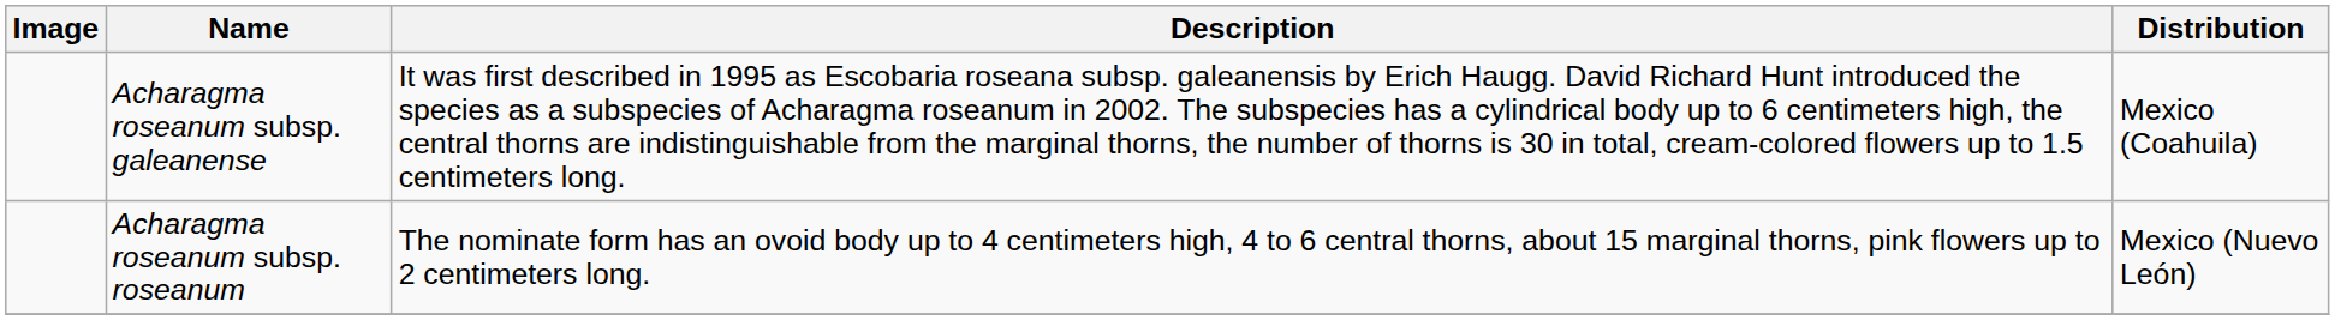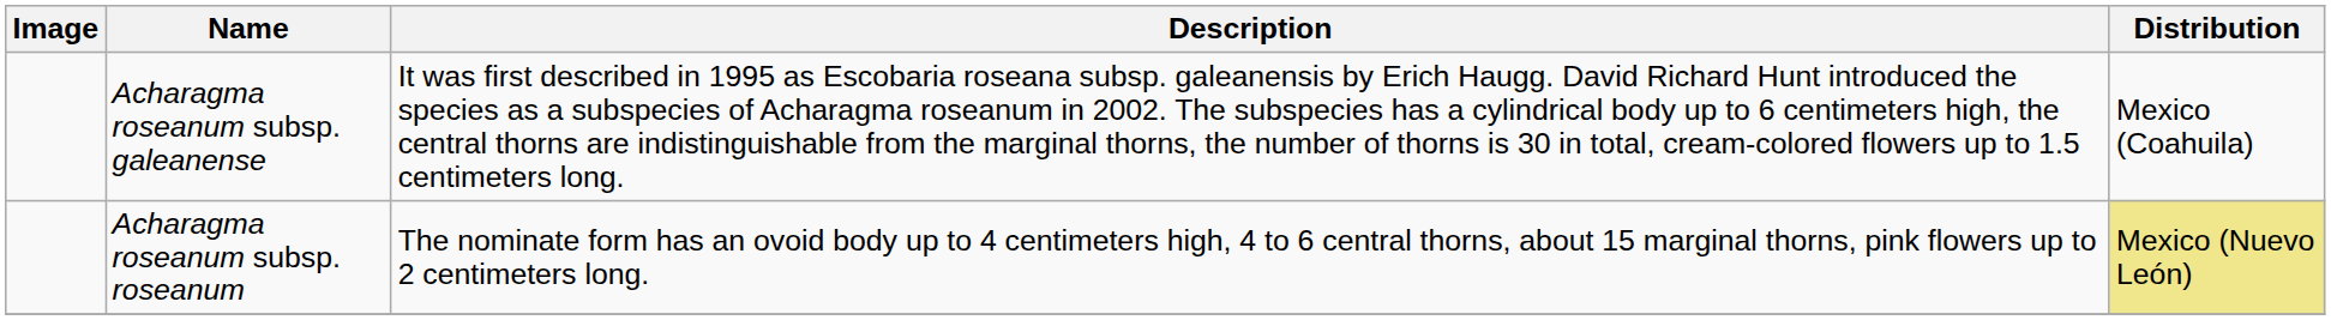Acharagma roseanum subsp. roseanum | Distribution: no background -> khaki background
